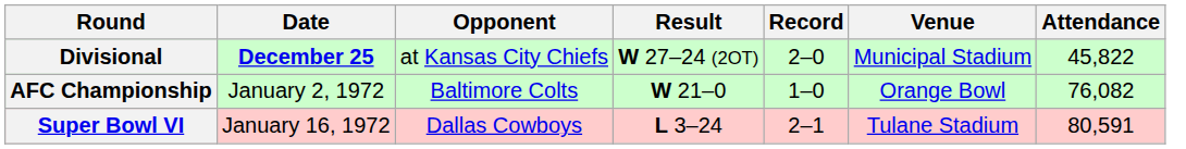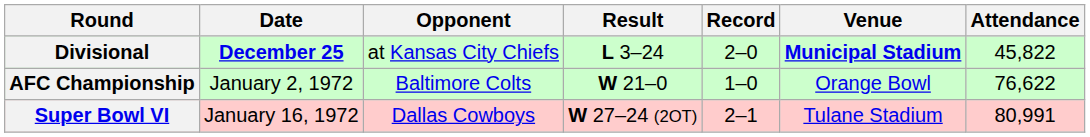Divisional | Result: W 27–24 (2OT) -> L 3–24
Divisional | Venue: normal -> bold
AFC Championship | Attendance: 76,082 -> 76,622
Super Bowl VI | Result: L 3–24 -> W 27–24 (2OT)
Super Bowl VI | Attendance: 80,591 -> 80,991
